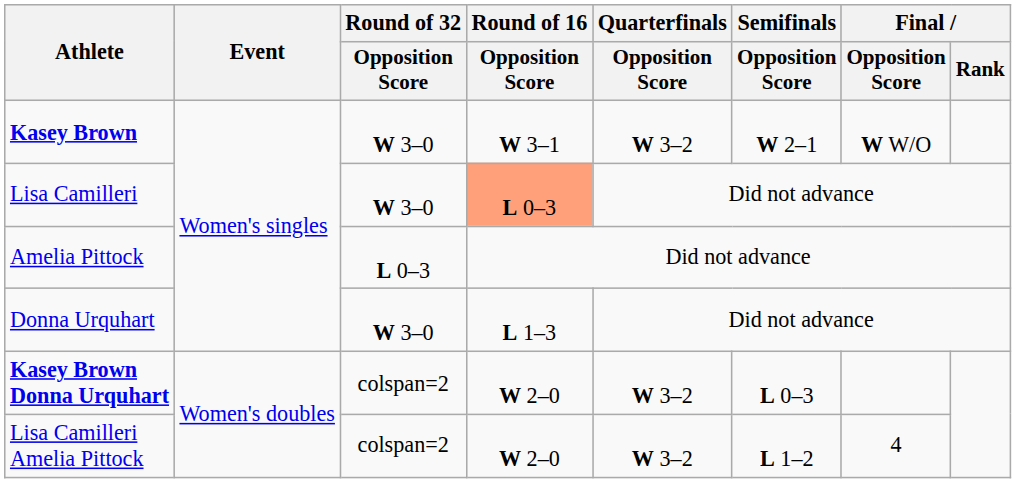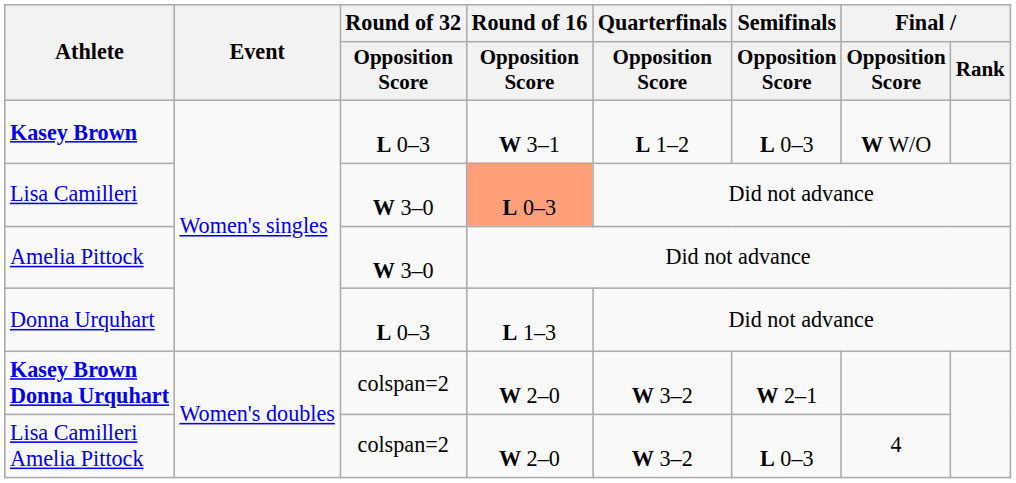Kasey Brown | Round of 32 / Opposition Score: W 3–0 -> L 0–3
Kasey Brown | Quarterfinals / Opposition Score: W 3–2 -> L 1–2
Kasey Brown | Semifinals / Opposition Score: W 2–1 -> L 0–3
Amelia Pittock | Round of 32 / Opposition Score: L 0–3 -> W 3–0
Donna Urquhart | Round of 32 / Opposition Score: W 3–0 -> L 0–3
Kasey Brown Donna Urquhart | Semifinals / Opposition Score: L 0–3 -> W 2–1
Lisa Camilleri Amelia Pittock | Semifinals / Opposition Score: L 1–2 -> L 0–3
